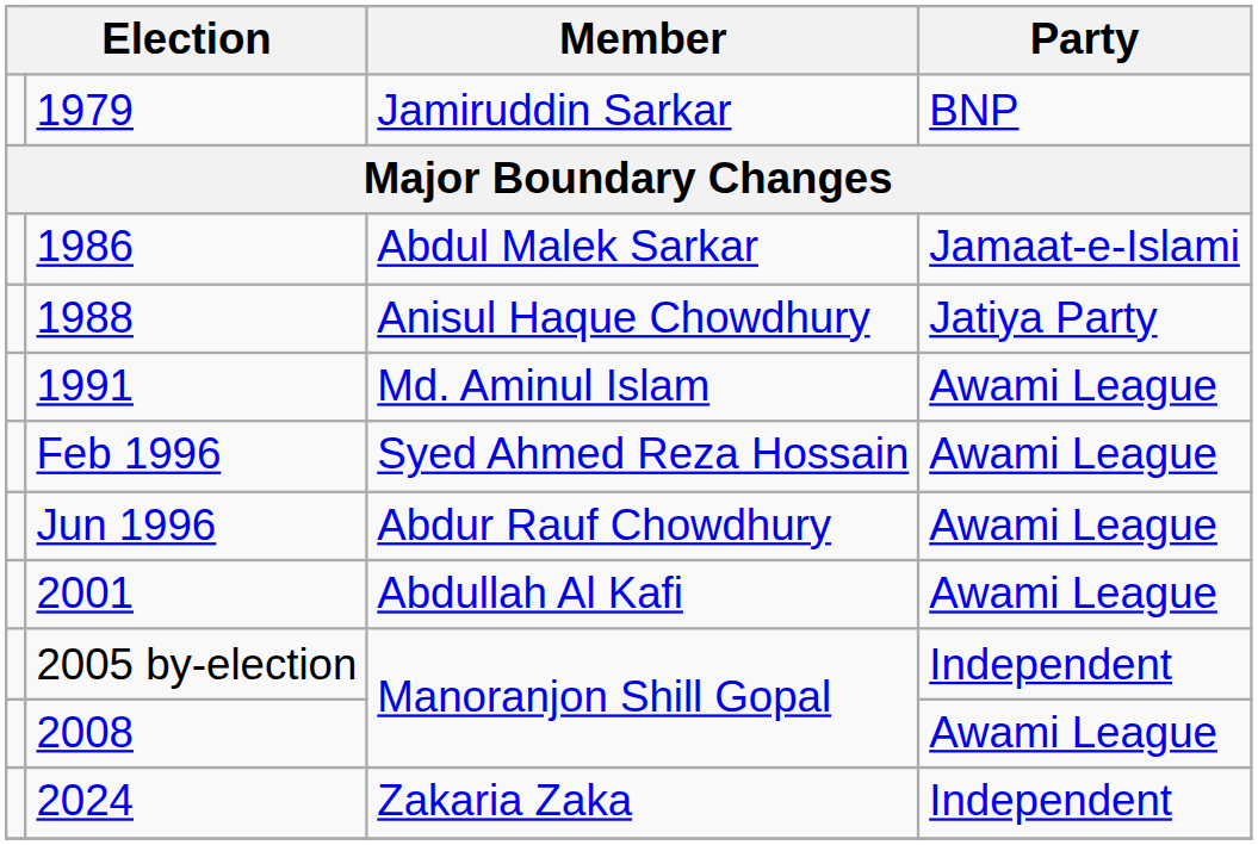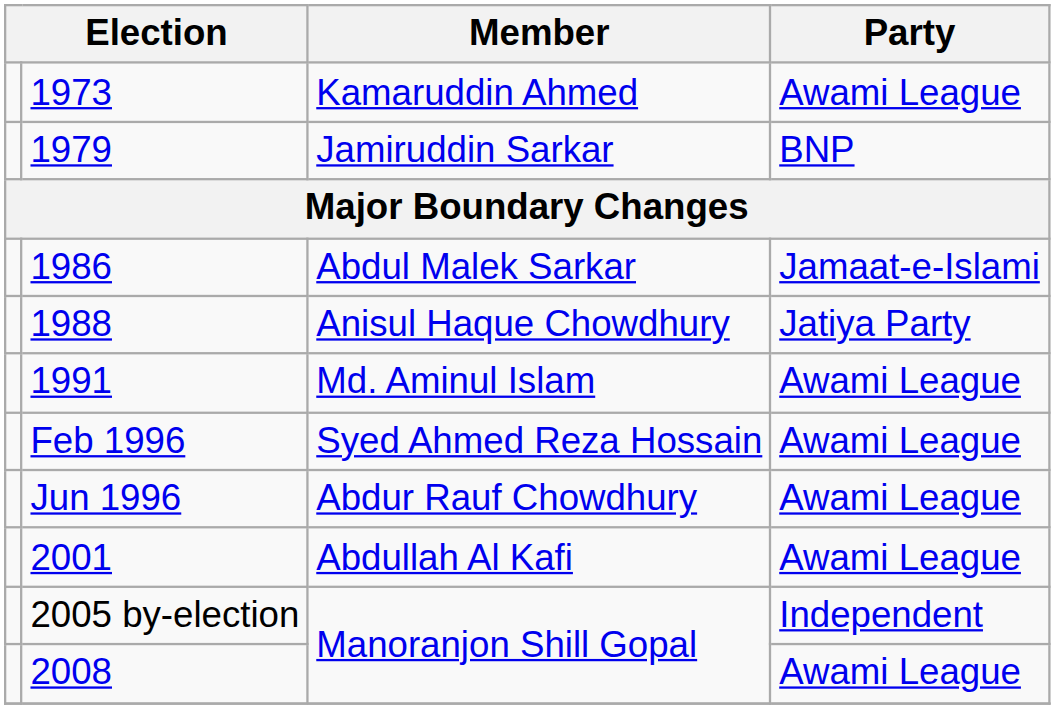+ row: 1973 | Kamaruddin Ahmed | Awami League
- row: 2024 | Zakaria Zaka | Independent
